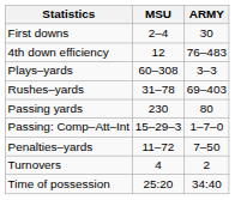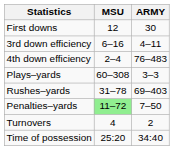First downs | MSU: 2–4 -> 12
+ row: 3rd down efficiency | 6–16 | 4–11
4th down efficiency | MSU: 12 -> 2–4
- row: Passing yards | 230 | 80
- row: Passing: Comp–Att–Int | 15–29–3 | 1–7–0
Penalties–yards | MSU: no background -> lightgreen background
